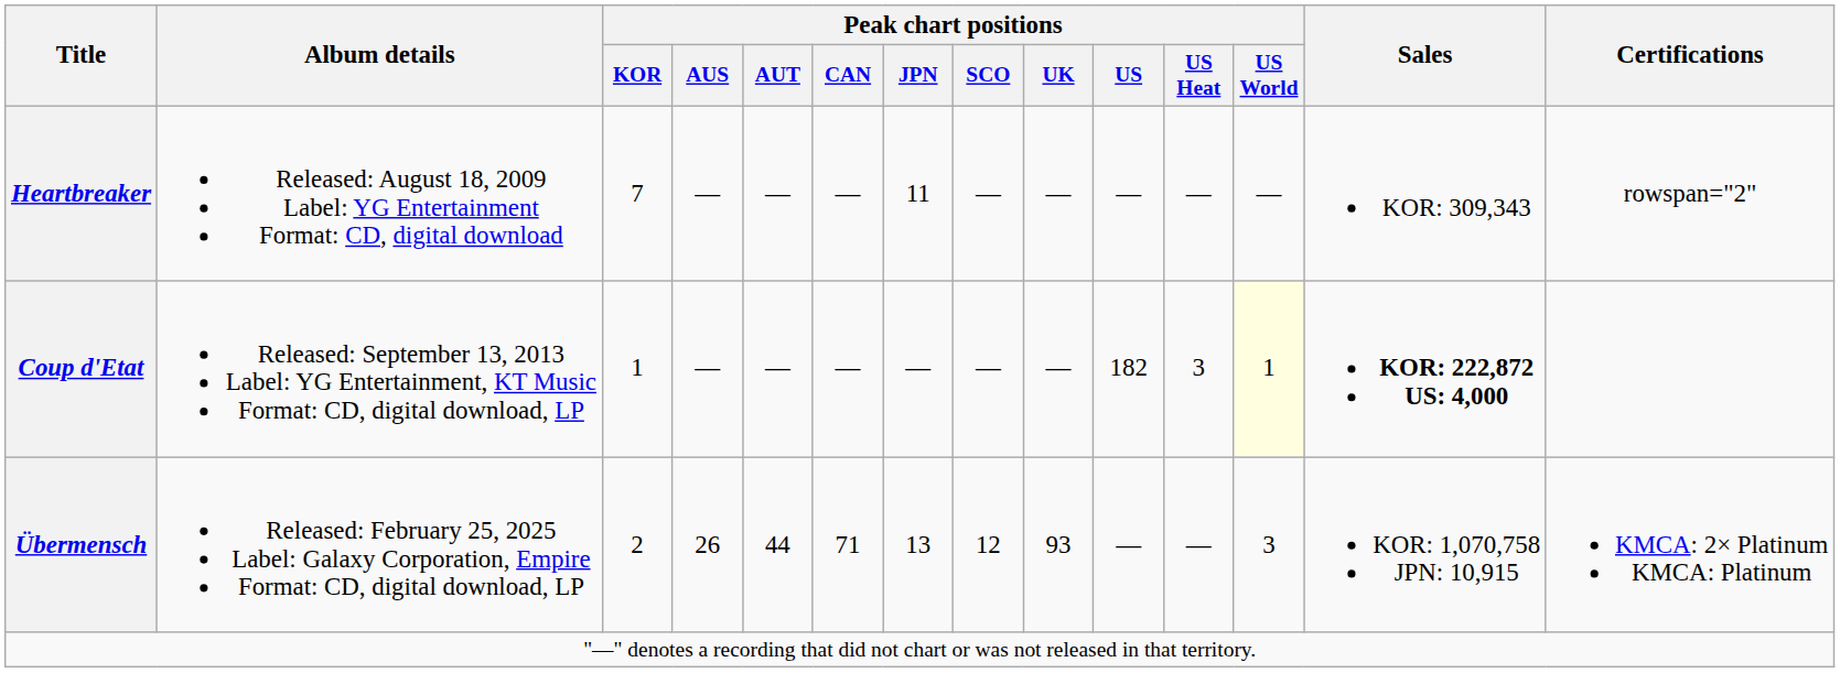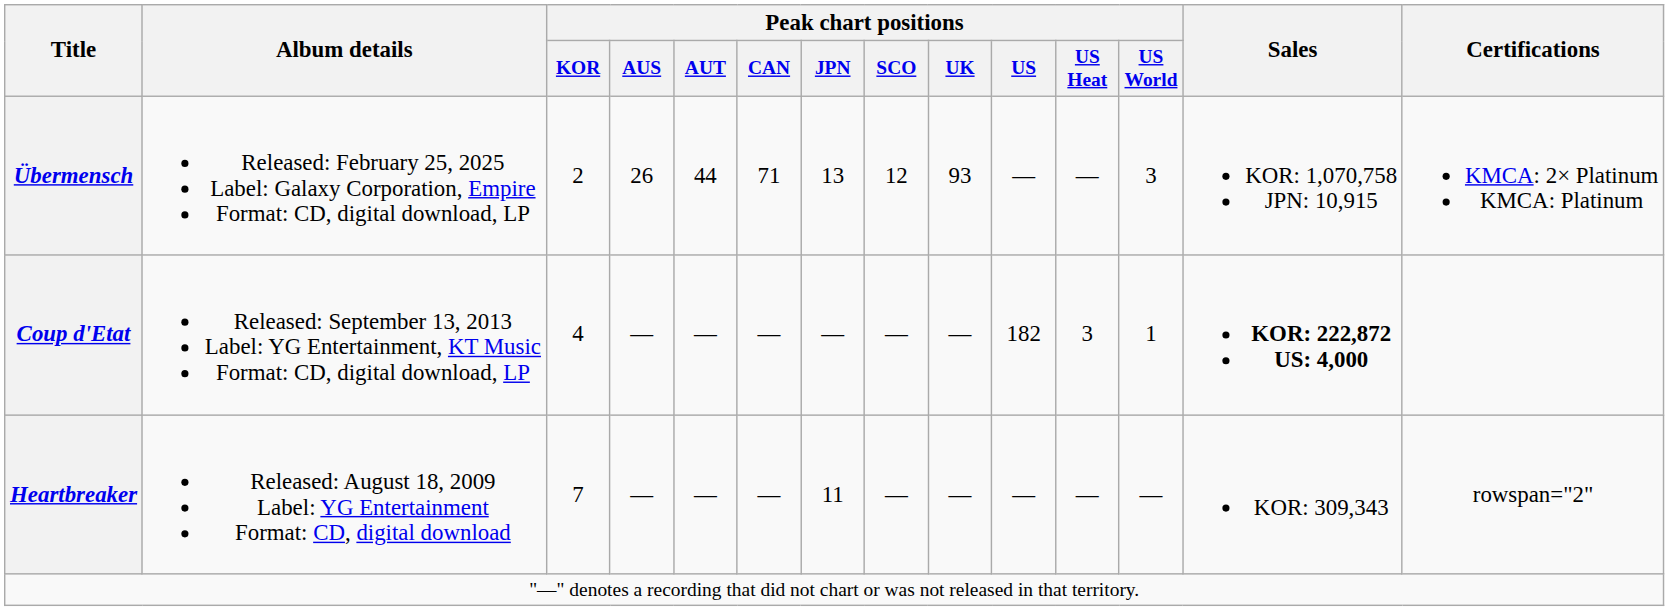rows swapped: Heartbreaker <-> Übermensch
Coup d'Etat | Peak chart positions / KOR: 1 -> 4
Coup d'Etat | Peak chart positions / US World: lightyellow background -> no background
